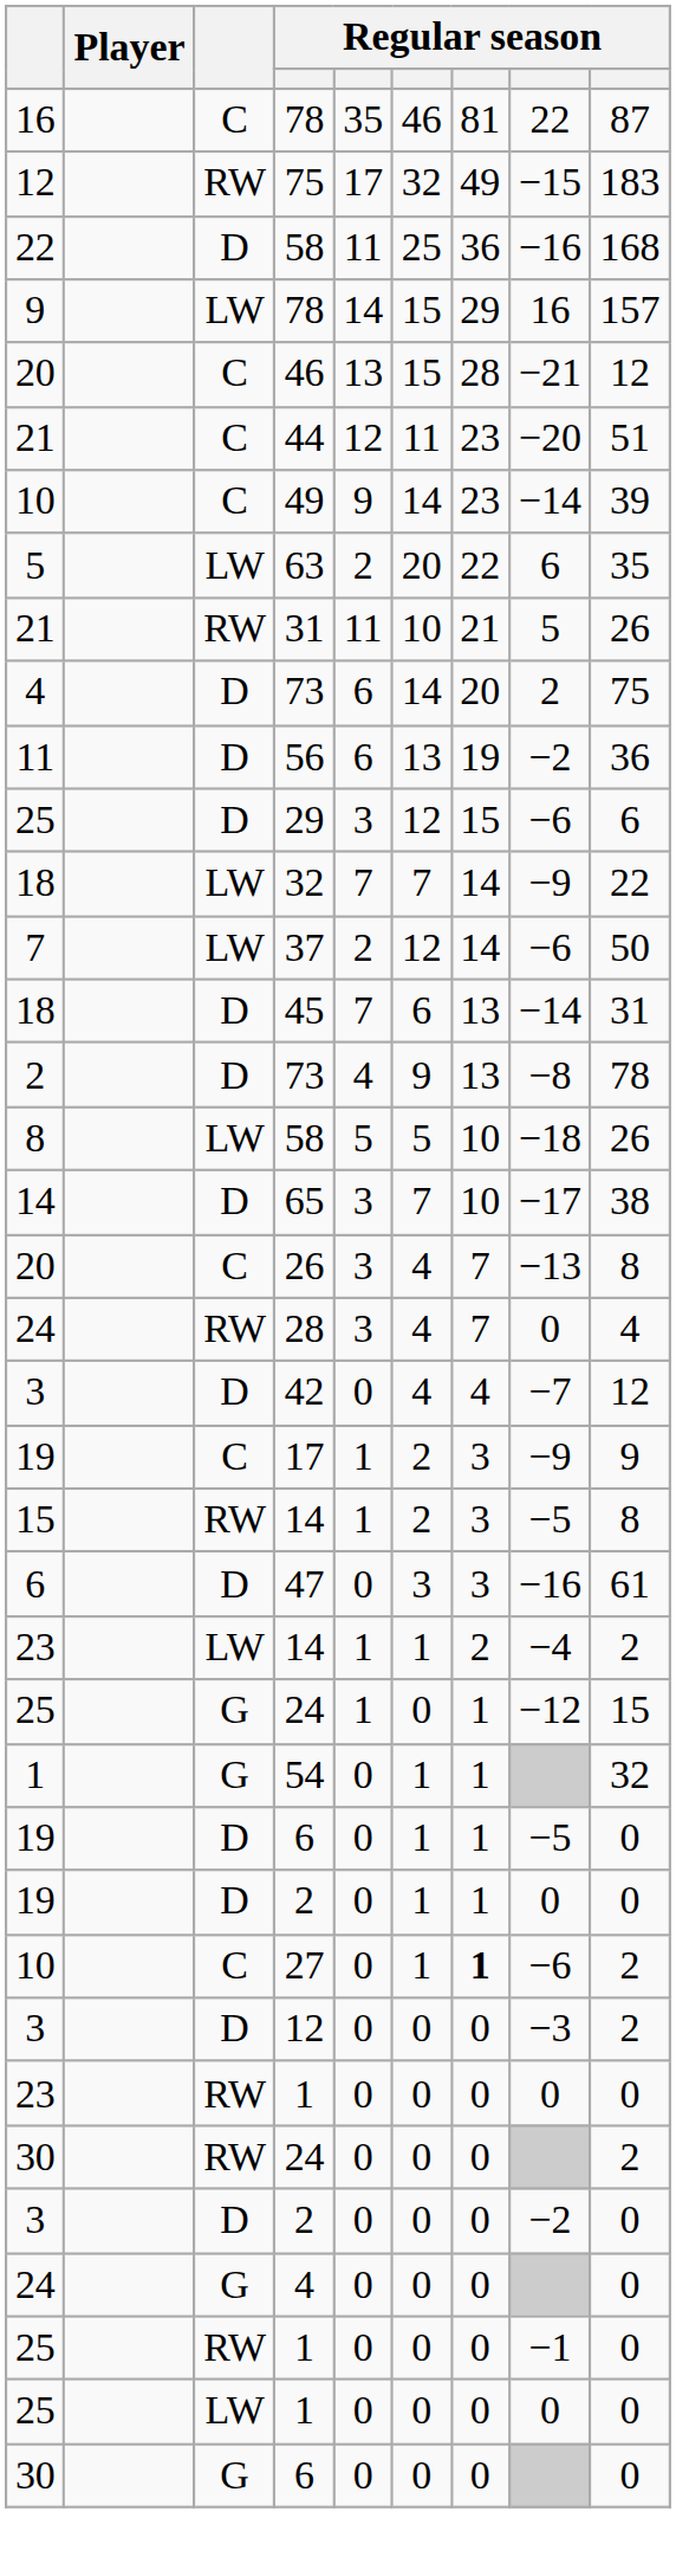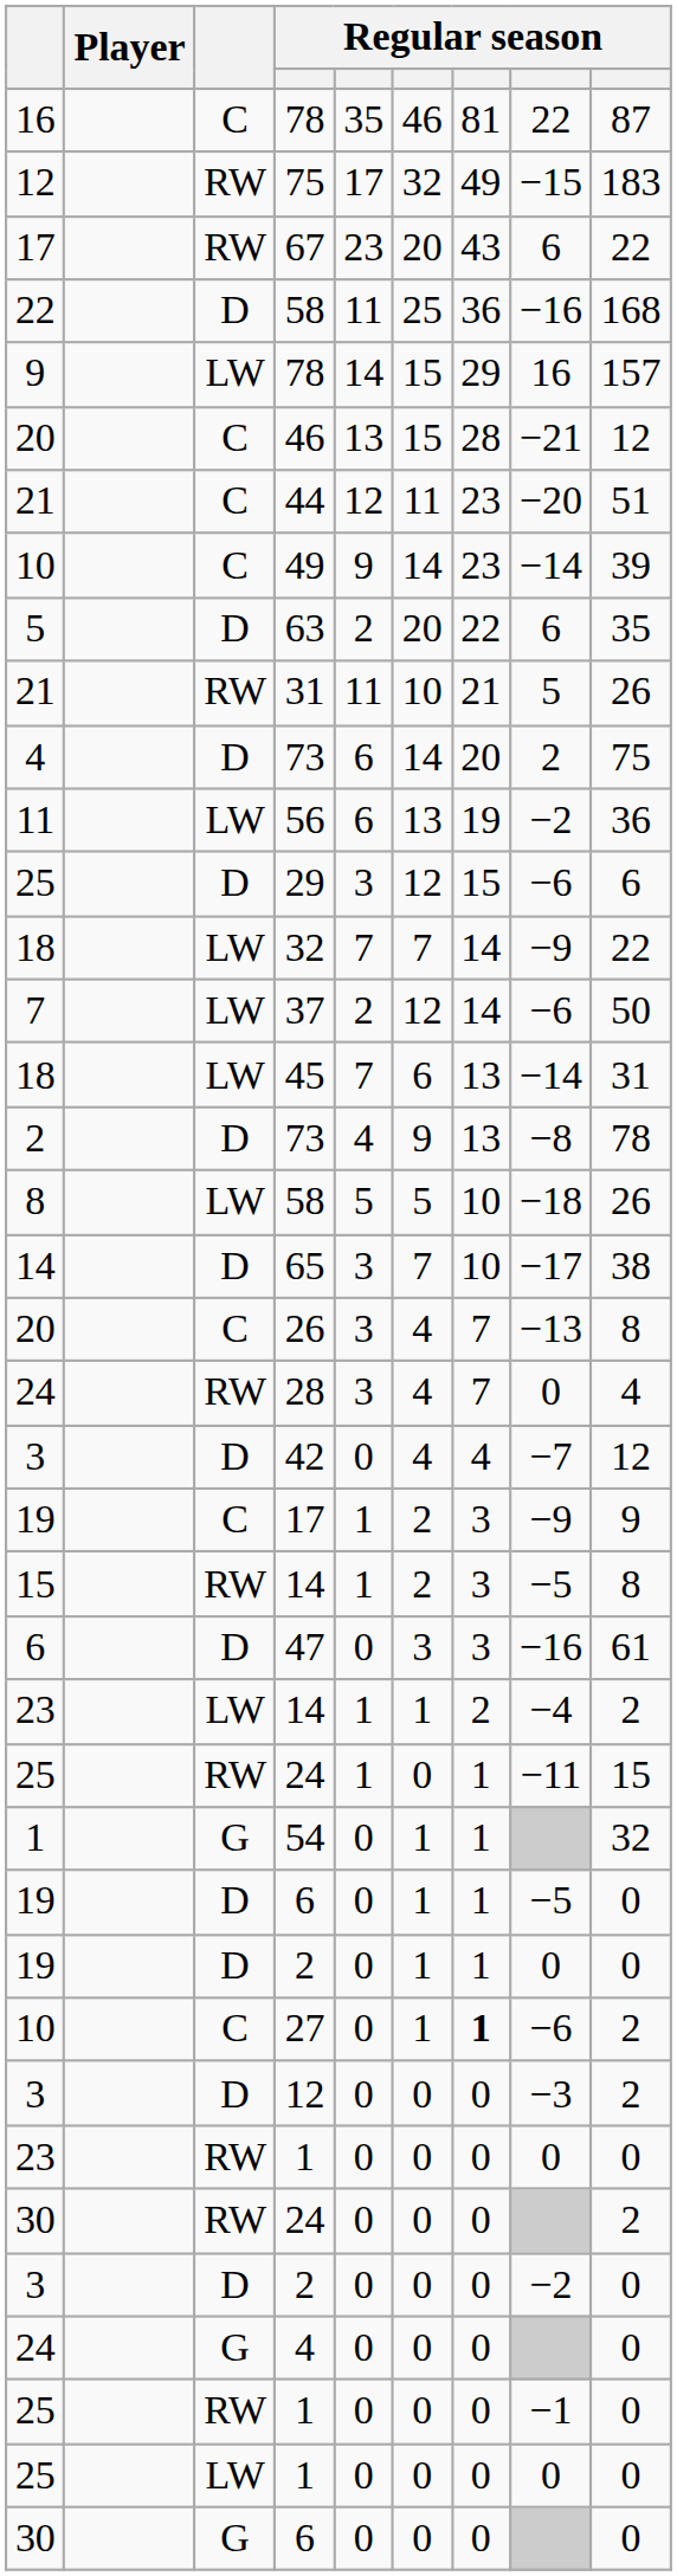+ row: 17 | RW | 67 | 23 | 20 | 43 | 6 | 22
63 | column 3: LW -> D
56 | column 3: D -> LW
45 | column 3: D -> LW
25 / 24 | column 3: G -> RW
25 / 24 | column 8: −12 -> −11
